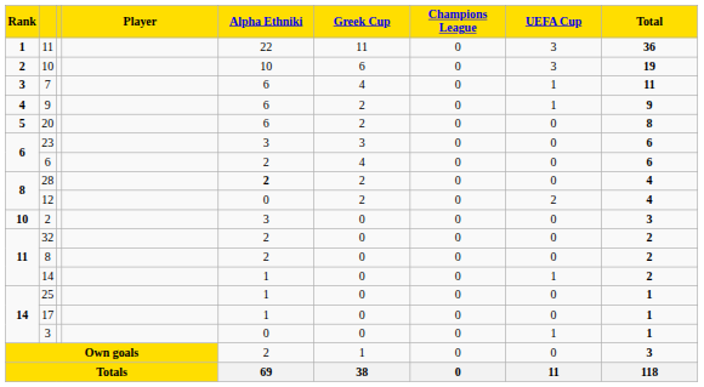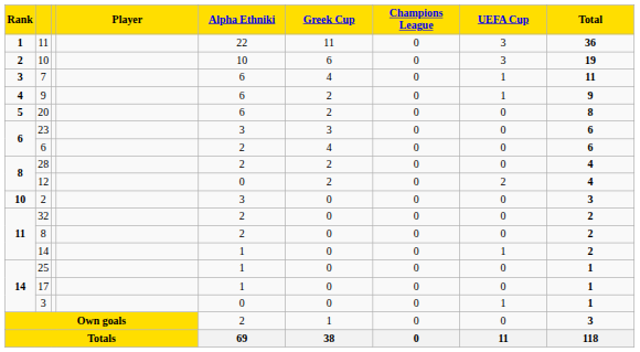28 | Alpha Ethniki: bold -> normal
